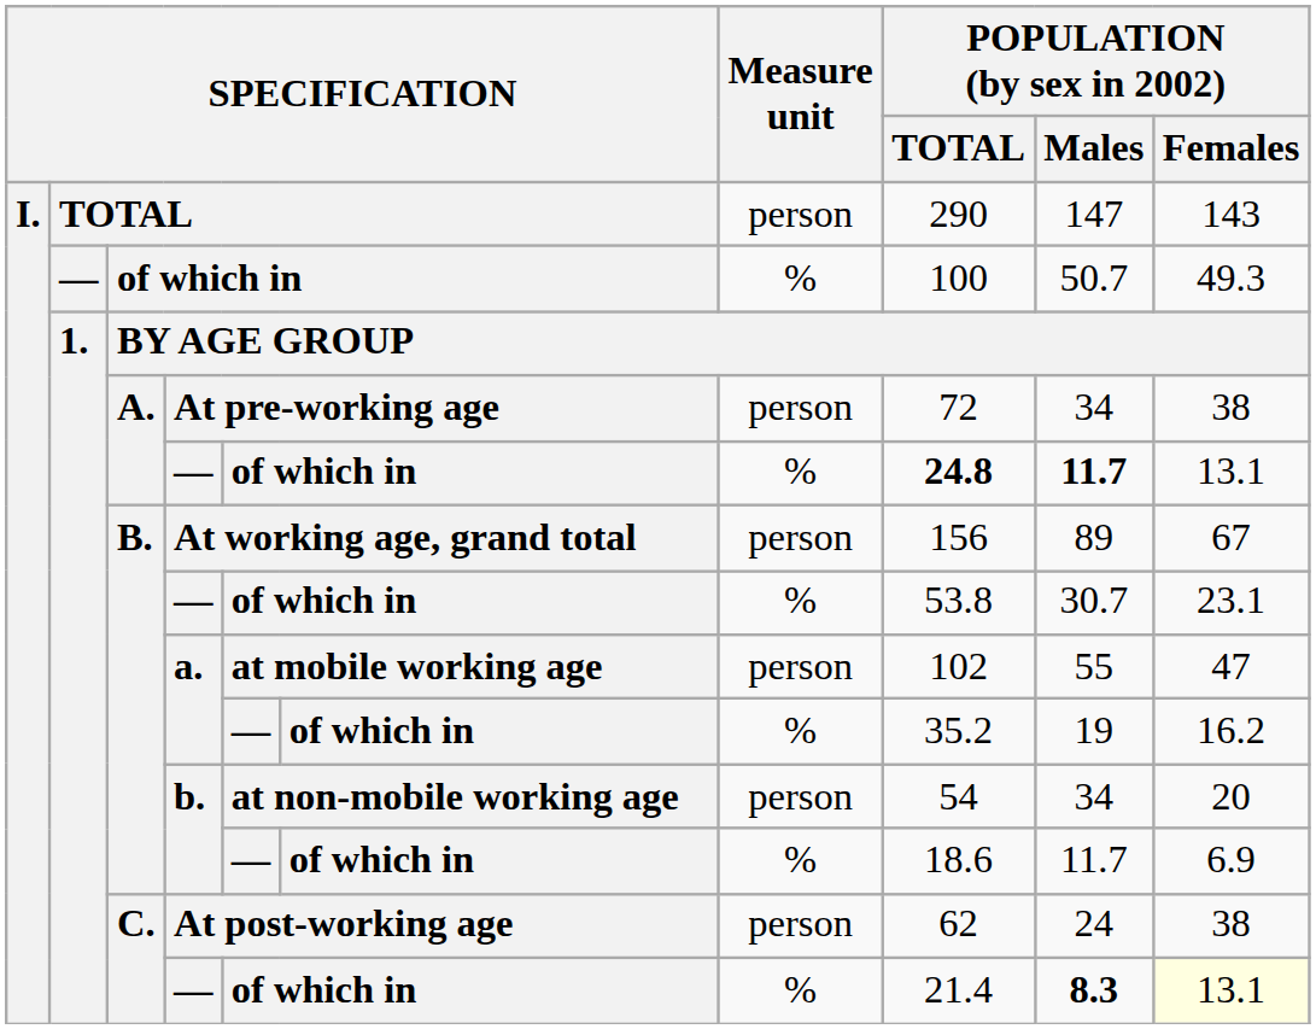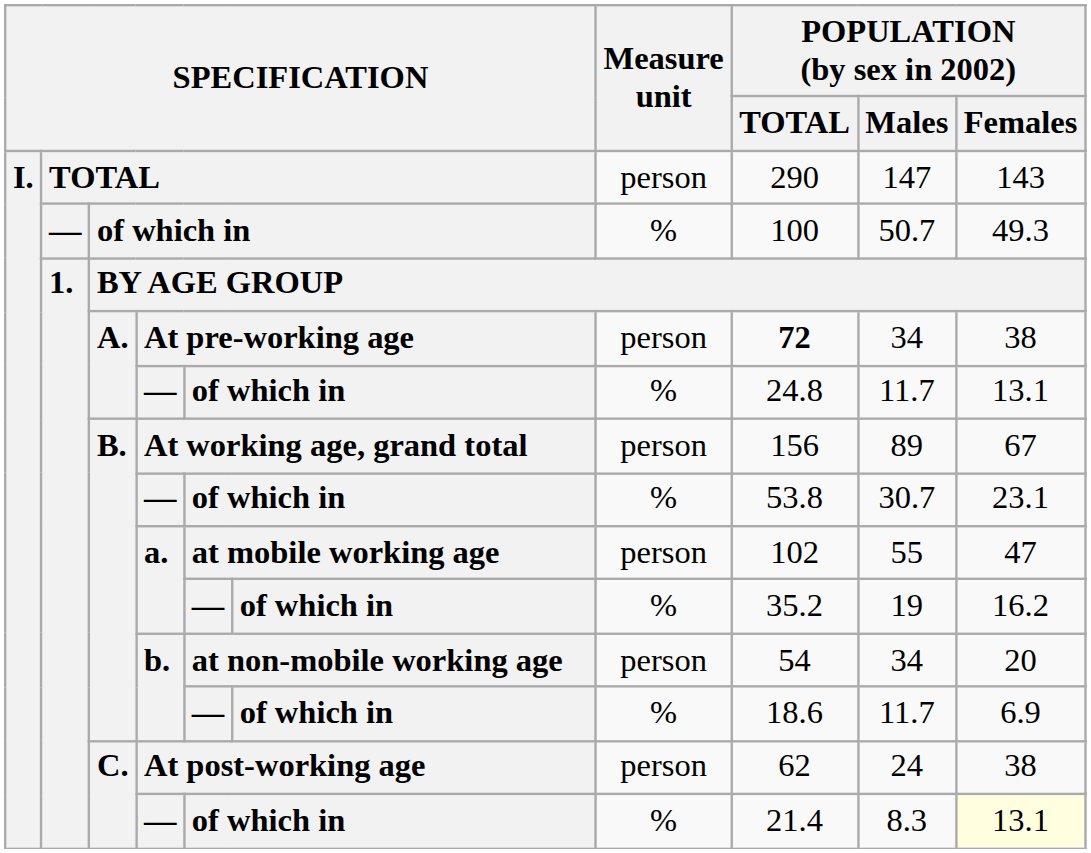At pre-working age | POPULATION (by sex in 2002) / TOTAL: normal -> bold
A. / — | POPULATION (by sex in 2002) / TOTAL: bold -> normal
A. / — | POPULATION (by sex in 2002) / Males: bold -> normal
C. / — | POPULATION (by sex in 2002) / Males: bold -> normal
